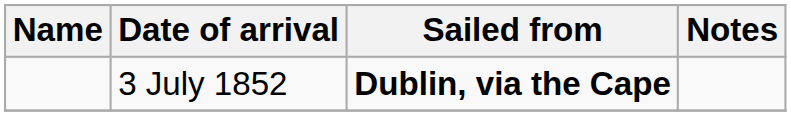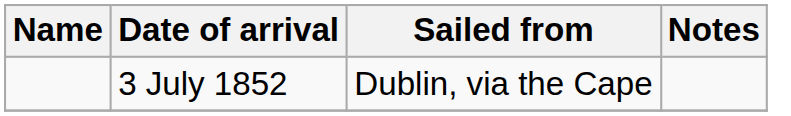3 July 1852 | Sailed from: bold -> normal
